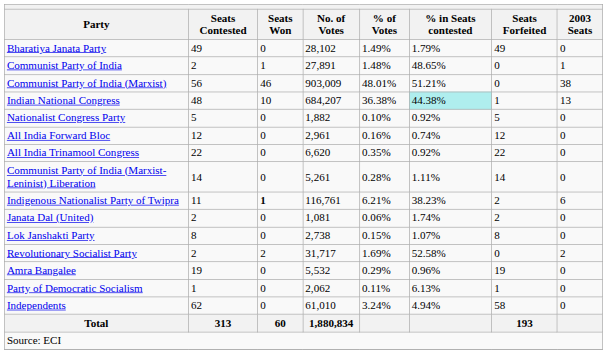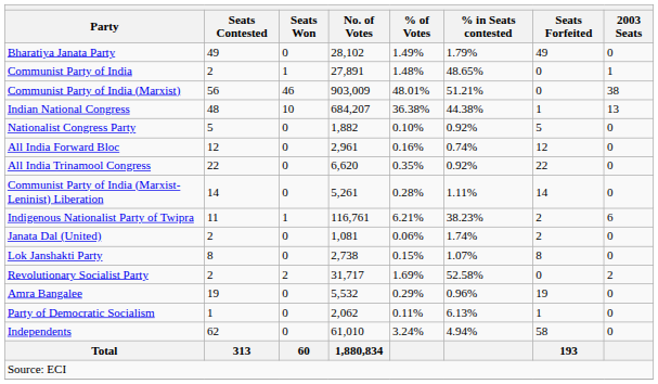Indian National Congress | % in Seats contested: paleturquoise background -> no background
Indigenous Nationalist Party of Twipra | Seats Won: bold -> normal
